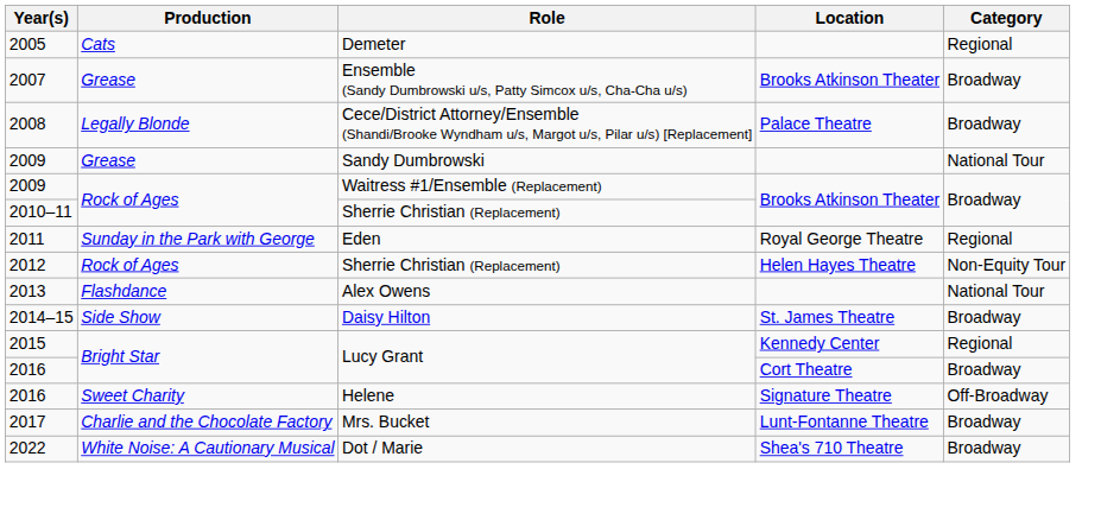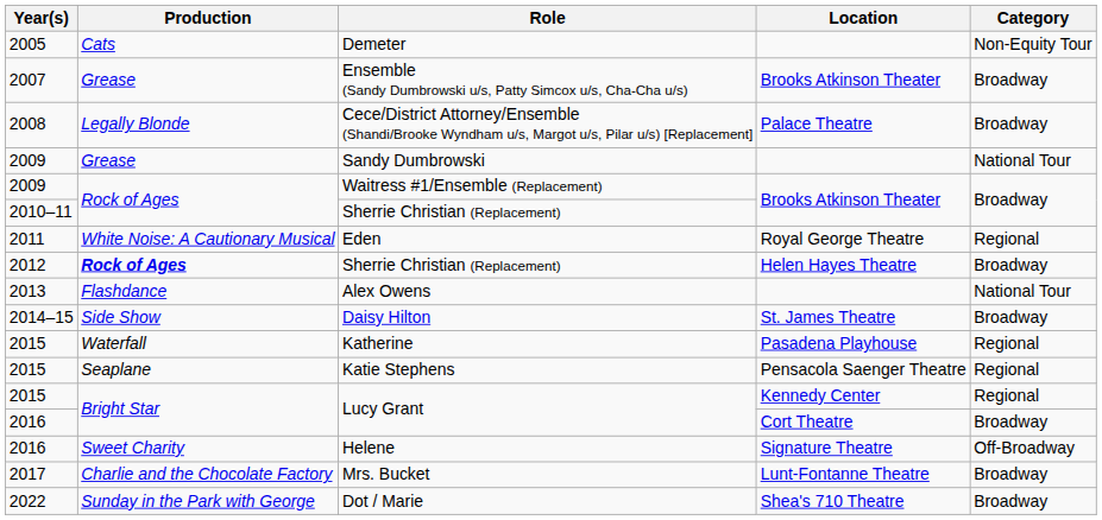Demeter | Category: Regional -> Non-Equity Tour
Eden | Production: Sunday in the Park with George -> White Noise: A Cautionary Musical
2012 / Sherrie Christian (Replacement) | Production: normal -> bold
2012 / Sherrie Christian (Replacement) | Category: Non-Equity Tour -> Broadway
+ row: 2015 | Waterfall | Katherine | Pasadena Playhouse | Regional
+ row: 2015 | Seaplane | Katie Stephens | Pensacola Saenger Theatre | Regional
Dot / Marie | Production: White Noise: A Cautionary Musical -> Sunday in the Park with George
